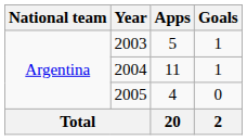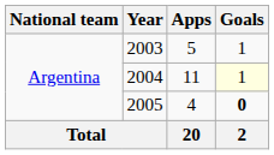2004 | Goals: no background -> lightyellow background
2005 | Goals: normal -> bold
